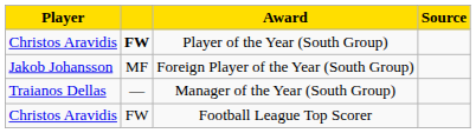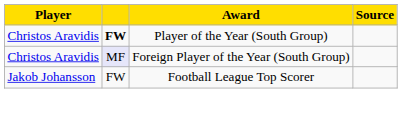Foreign Player of the Year (South Group) | Player: Jakob Johansson -> Christos Aravidis
Foreign Player of the Year (South Group) | column 2: no background -> lavender background
- row: Traianos Dellas | — | Manager of the Year (South Group)
Football League Top Scorer | Player: Christos Aravidis -> Jakob Johansson
